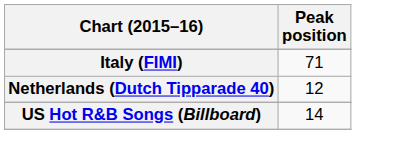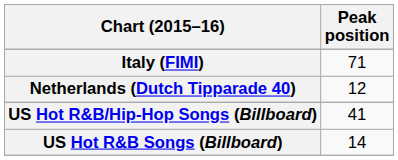+ row: US Hot R&B/Hip-Hop Songs (Billboard) | 41
